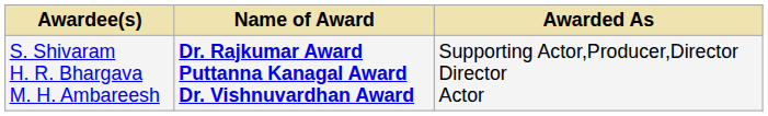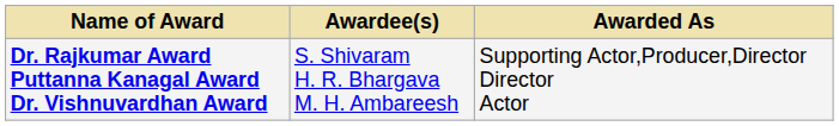columns swapped: Name of Award <-> Awardee(s)
